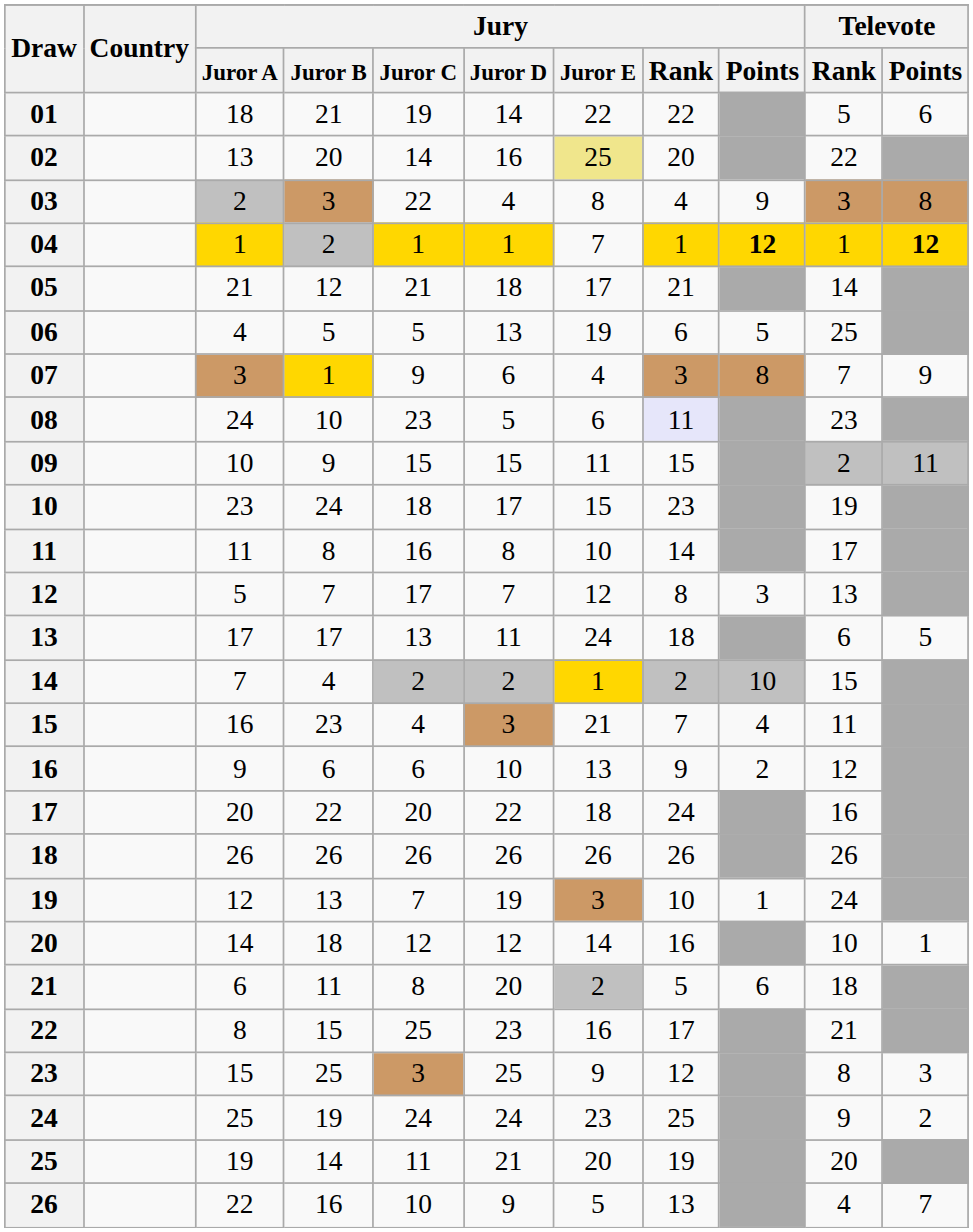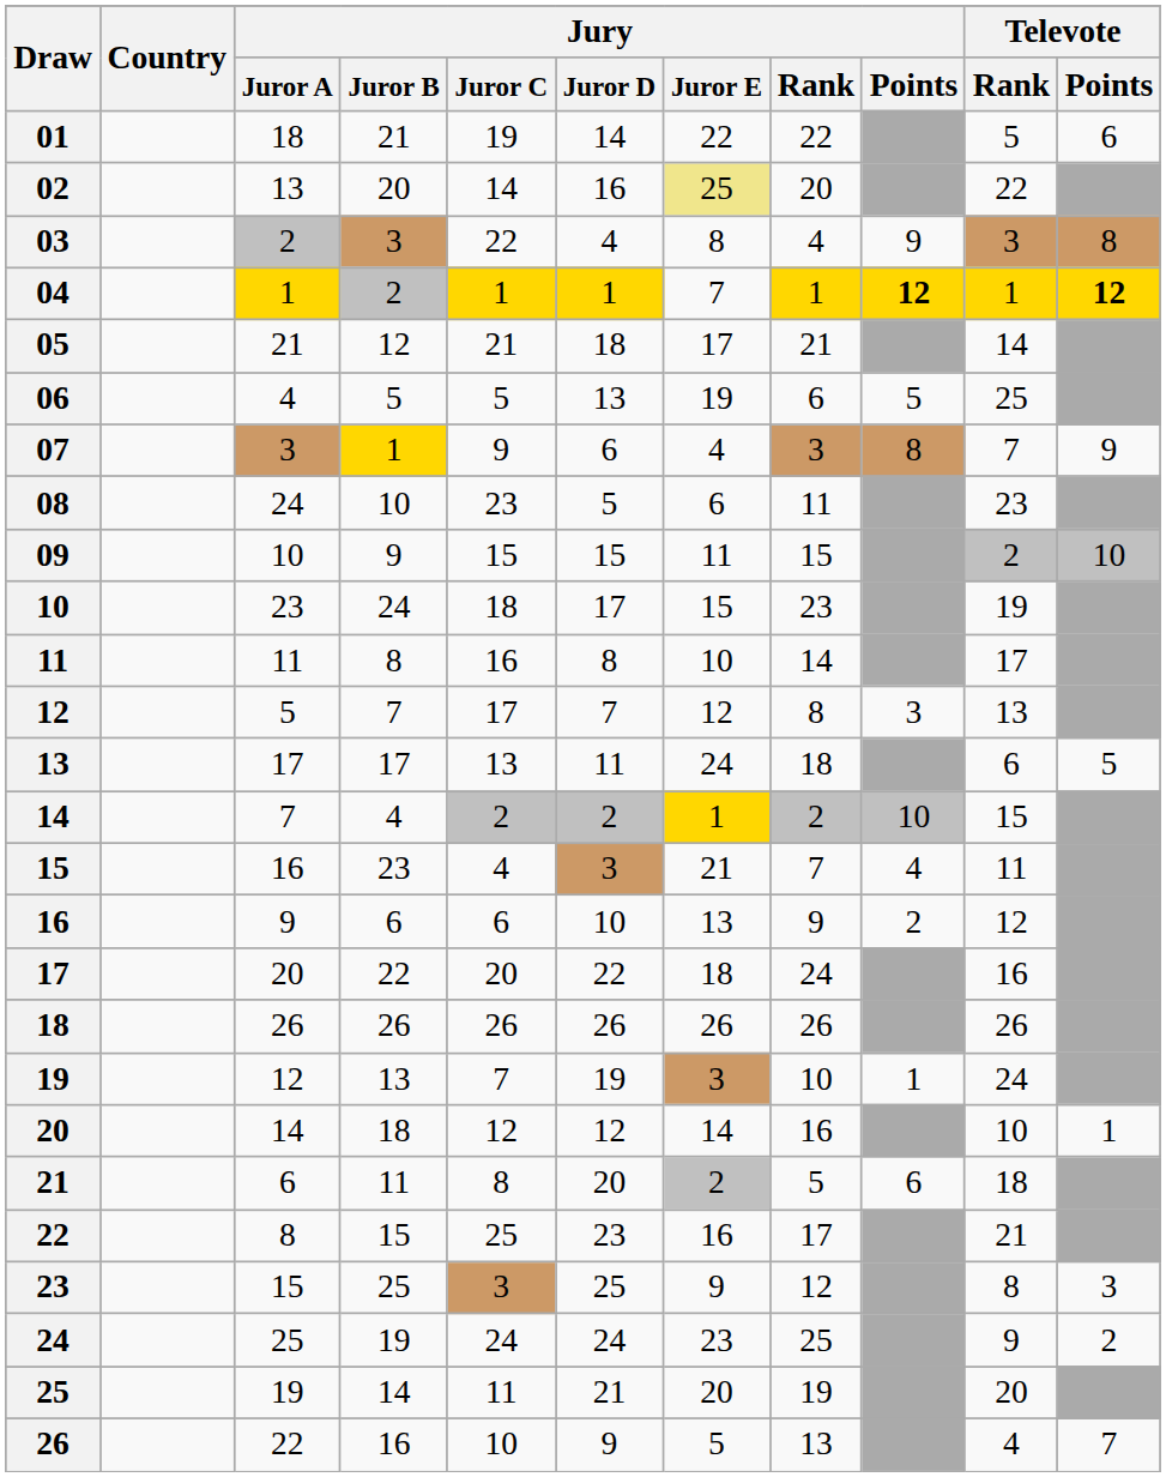08 | Jury / Rank: lavender background -> no background
09 | Televote / Points: 11 -> 10
